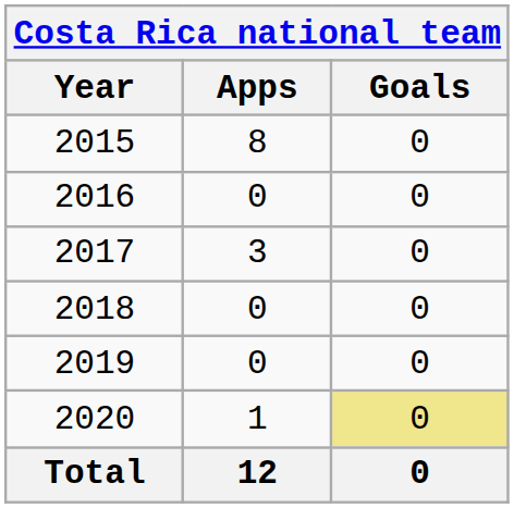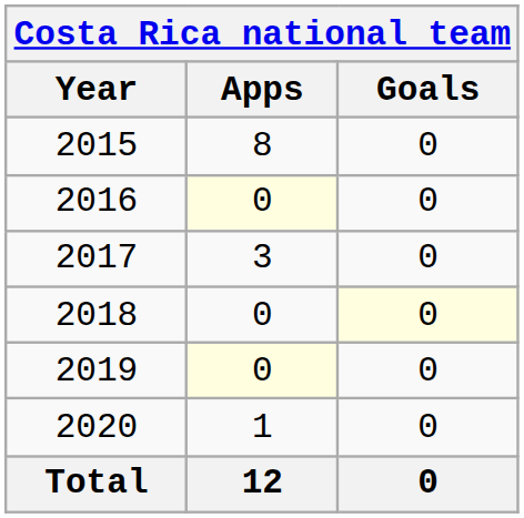2016 | Apps: no background -> lightyellow background
2018 | Goals: no background -> lightyellow background
2019 | Apps: no background -> lightyellow background
2020 | Goals: khaki background -> no background
